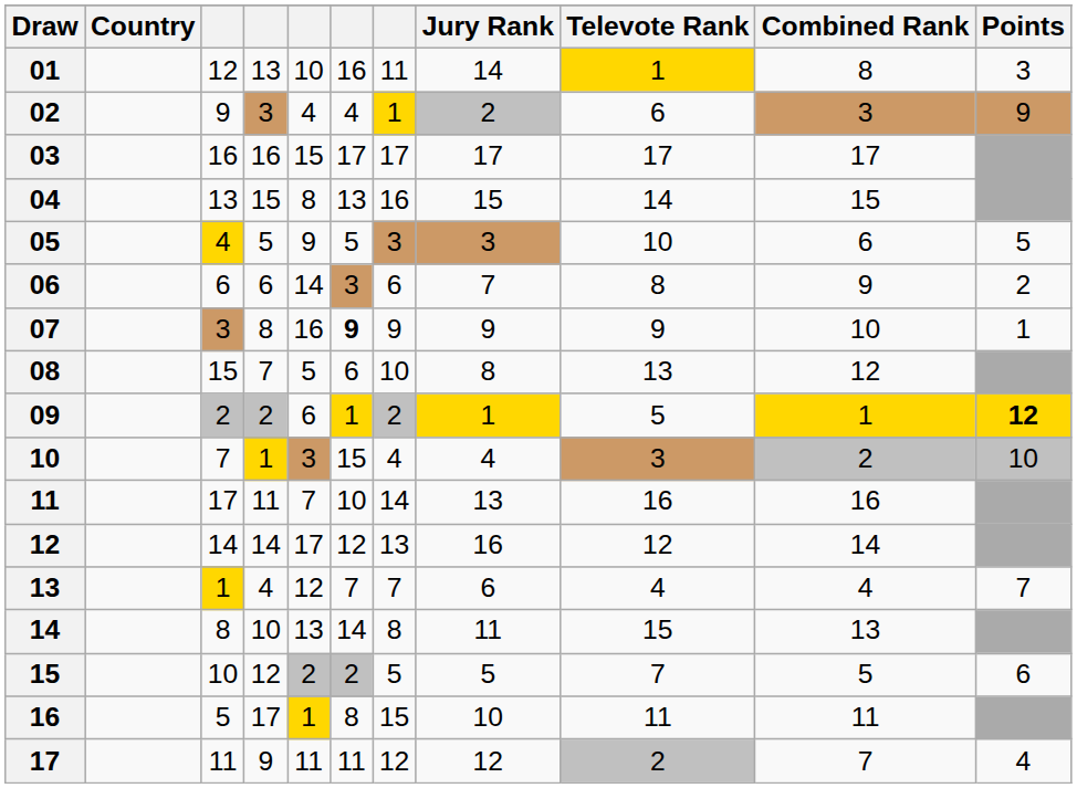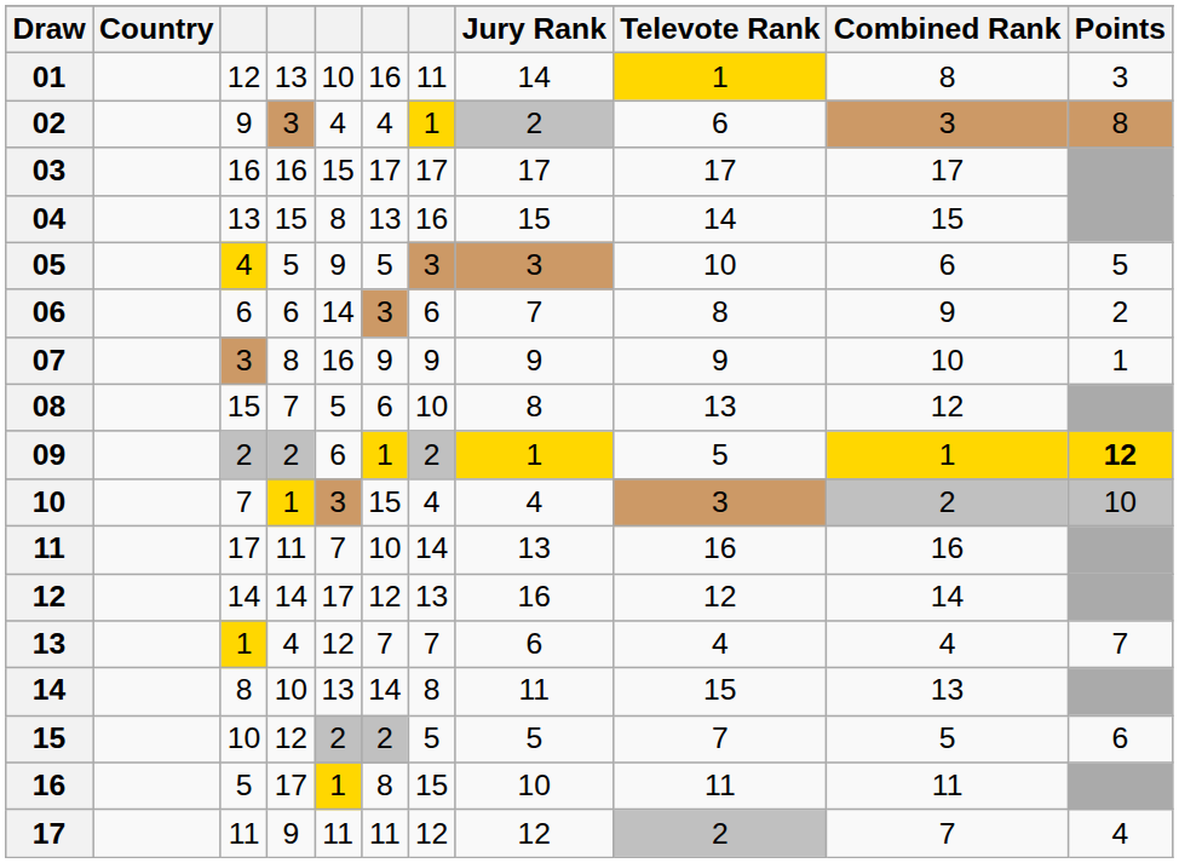02 | Points: 9 -> 8
07 | column 6: bold -> normal
